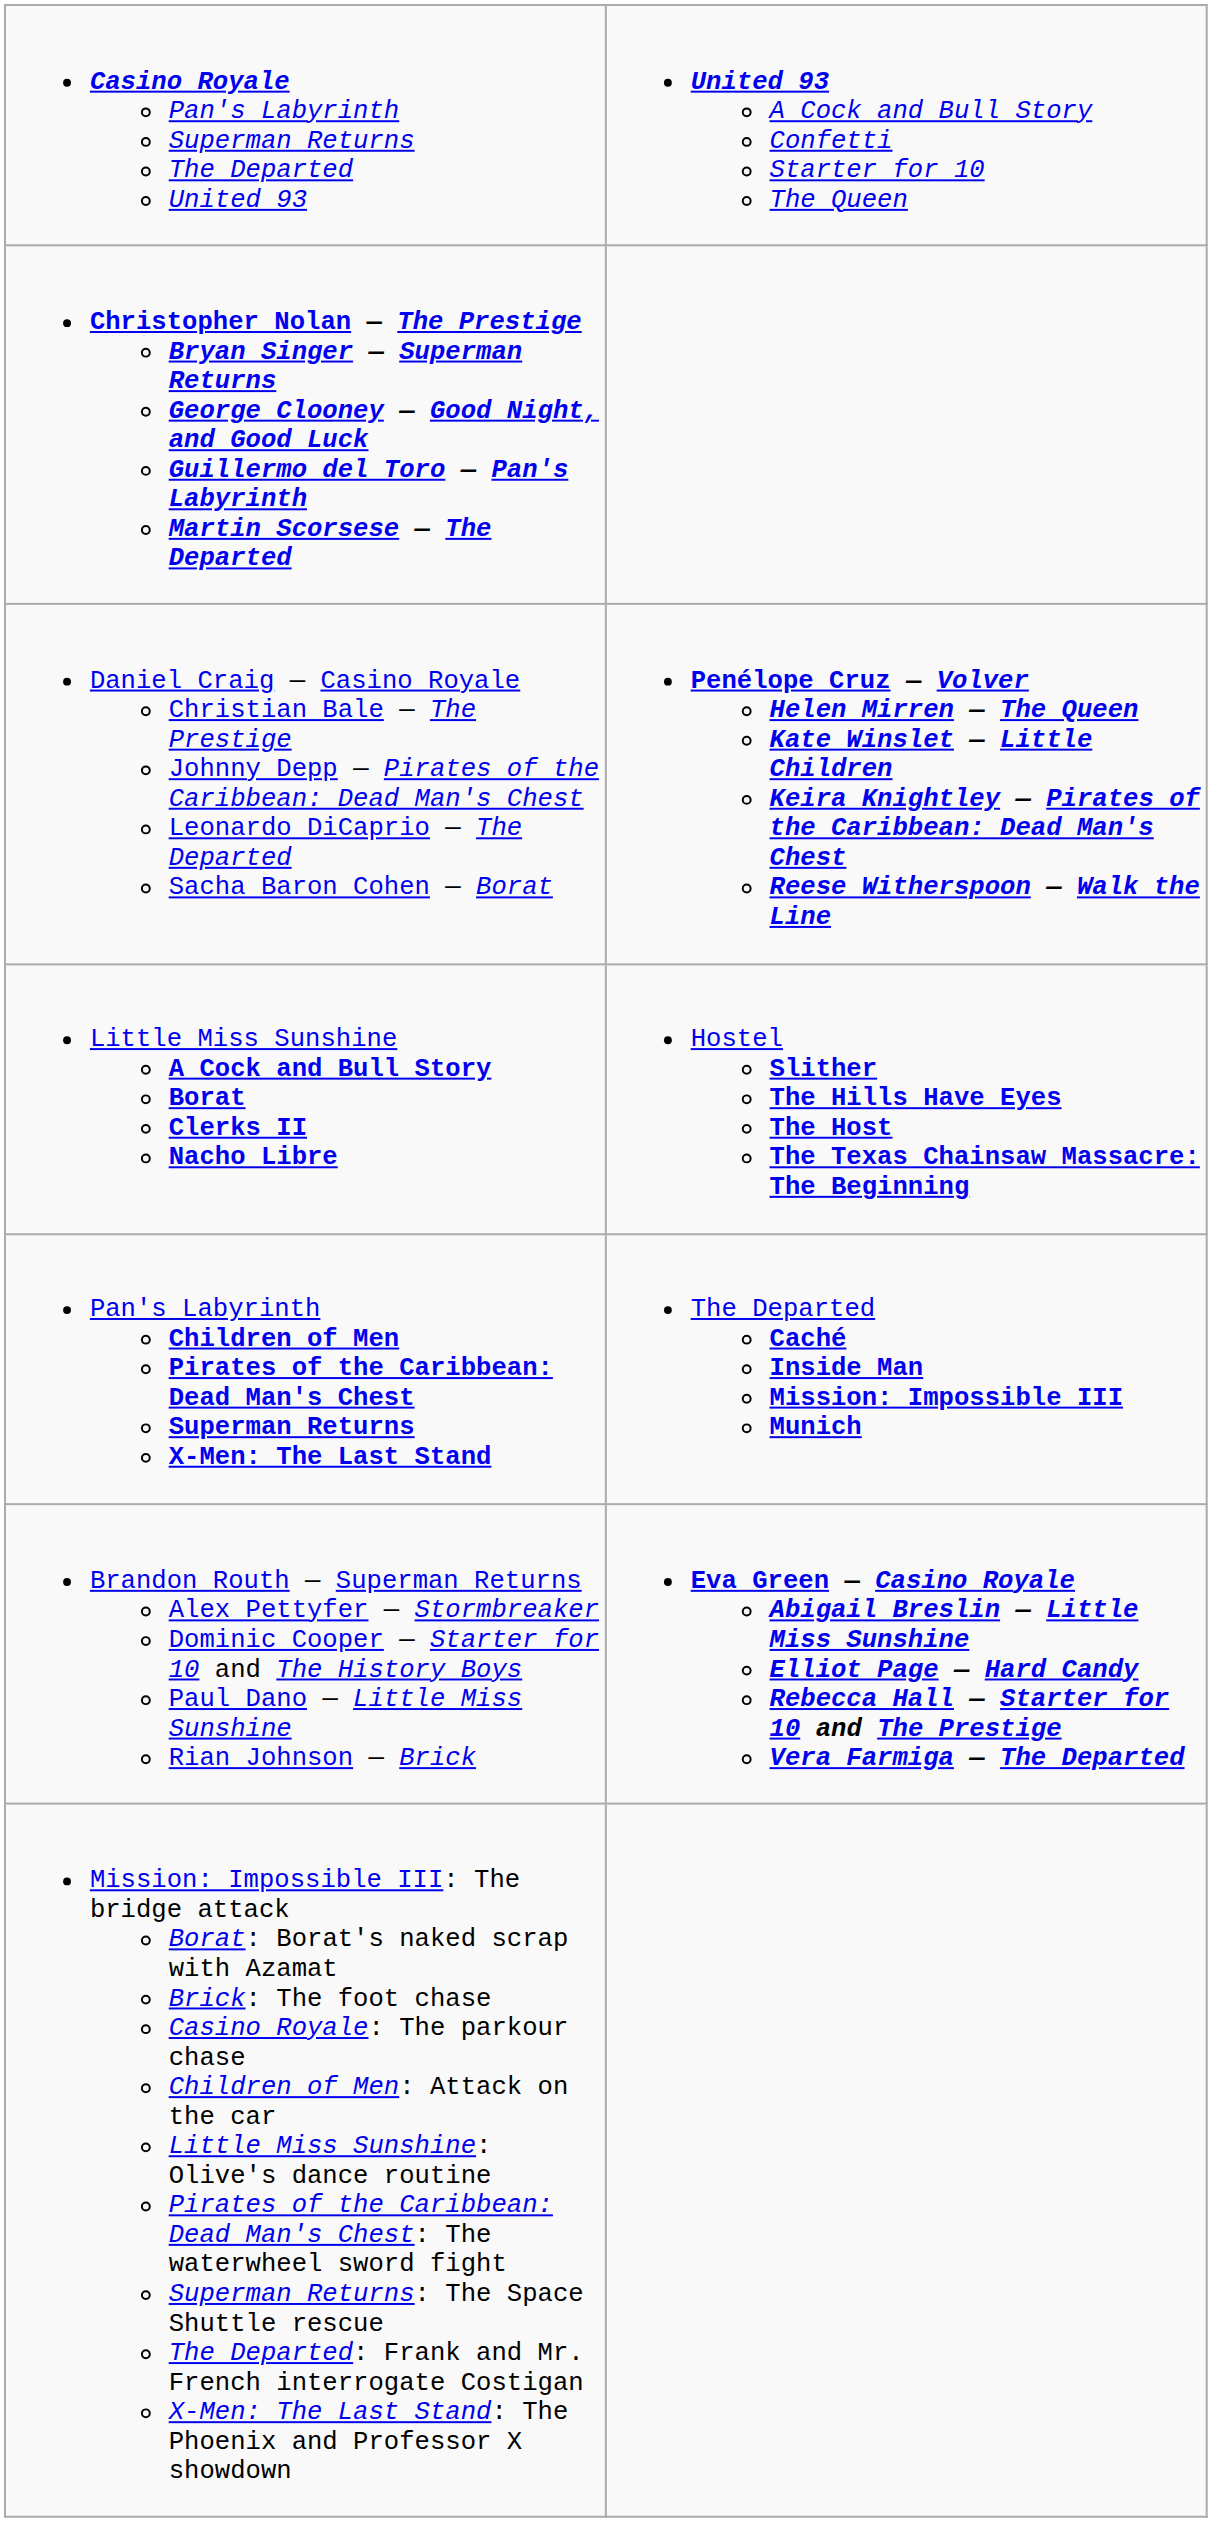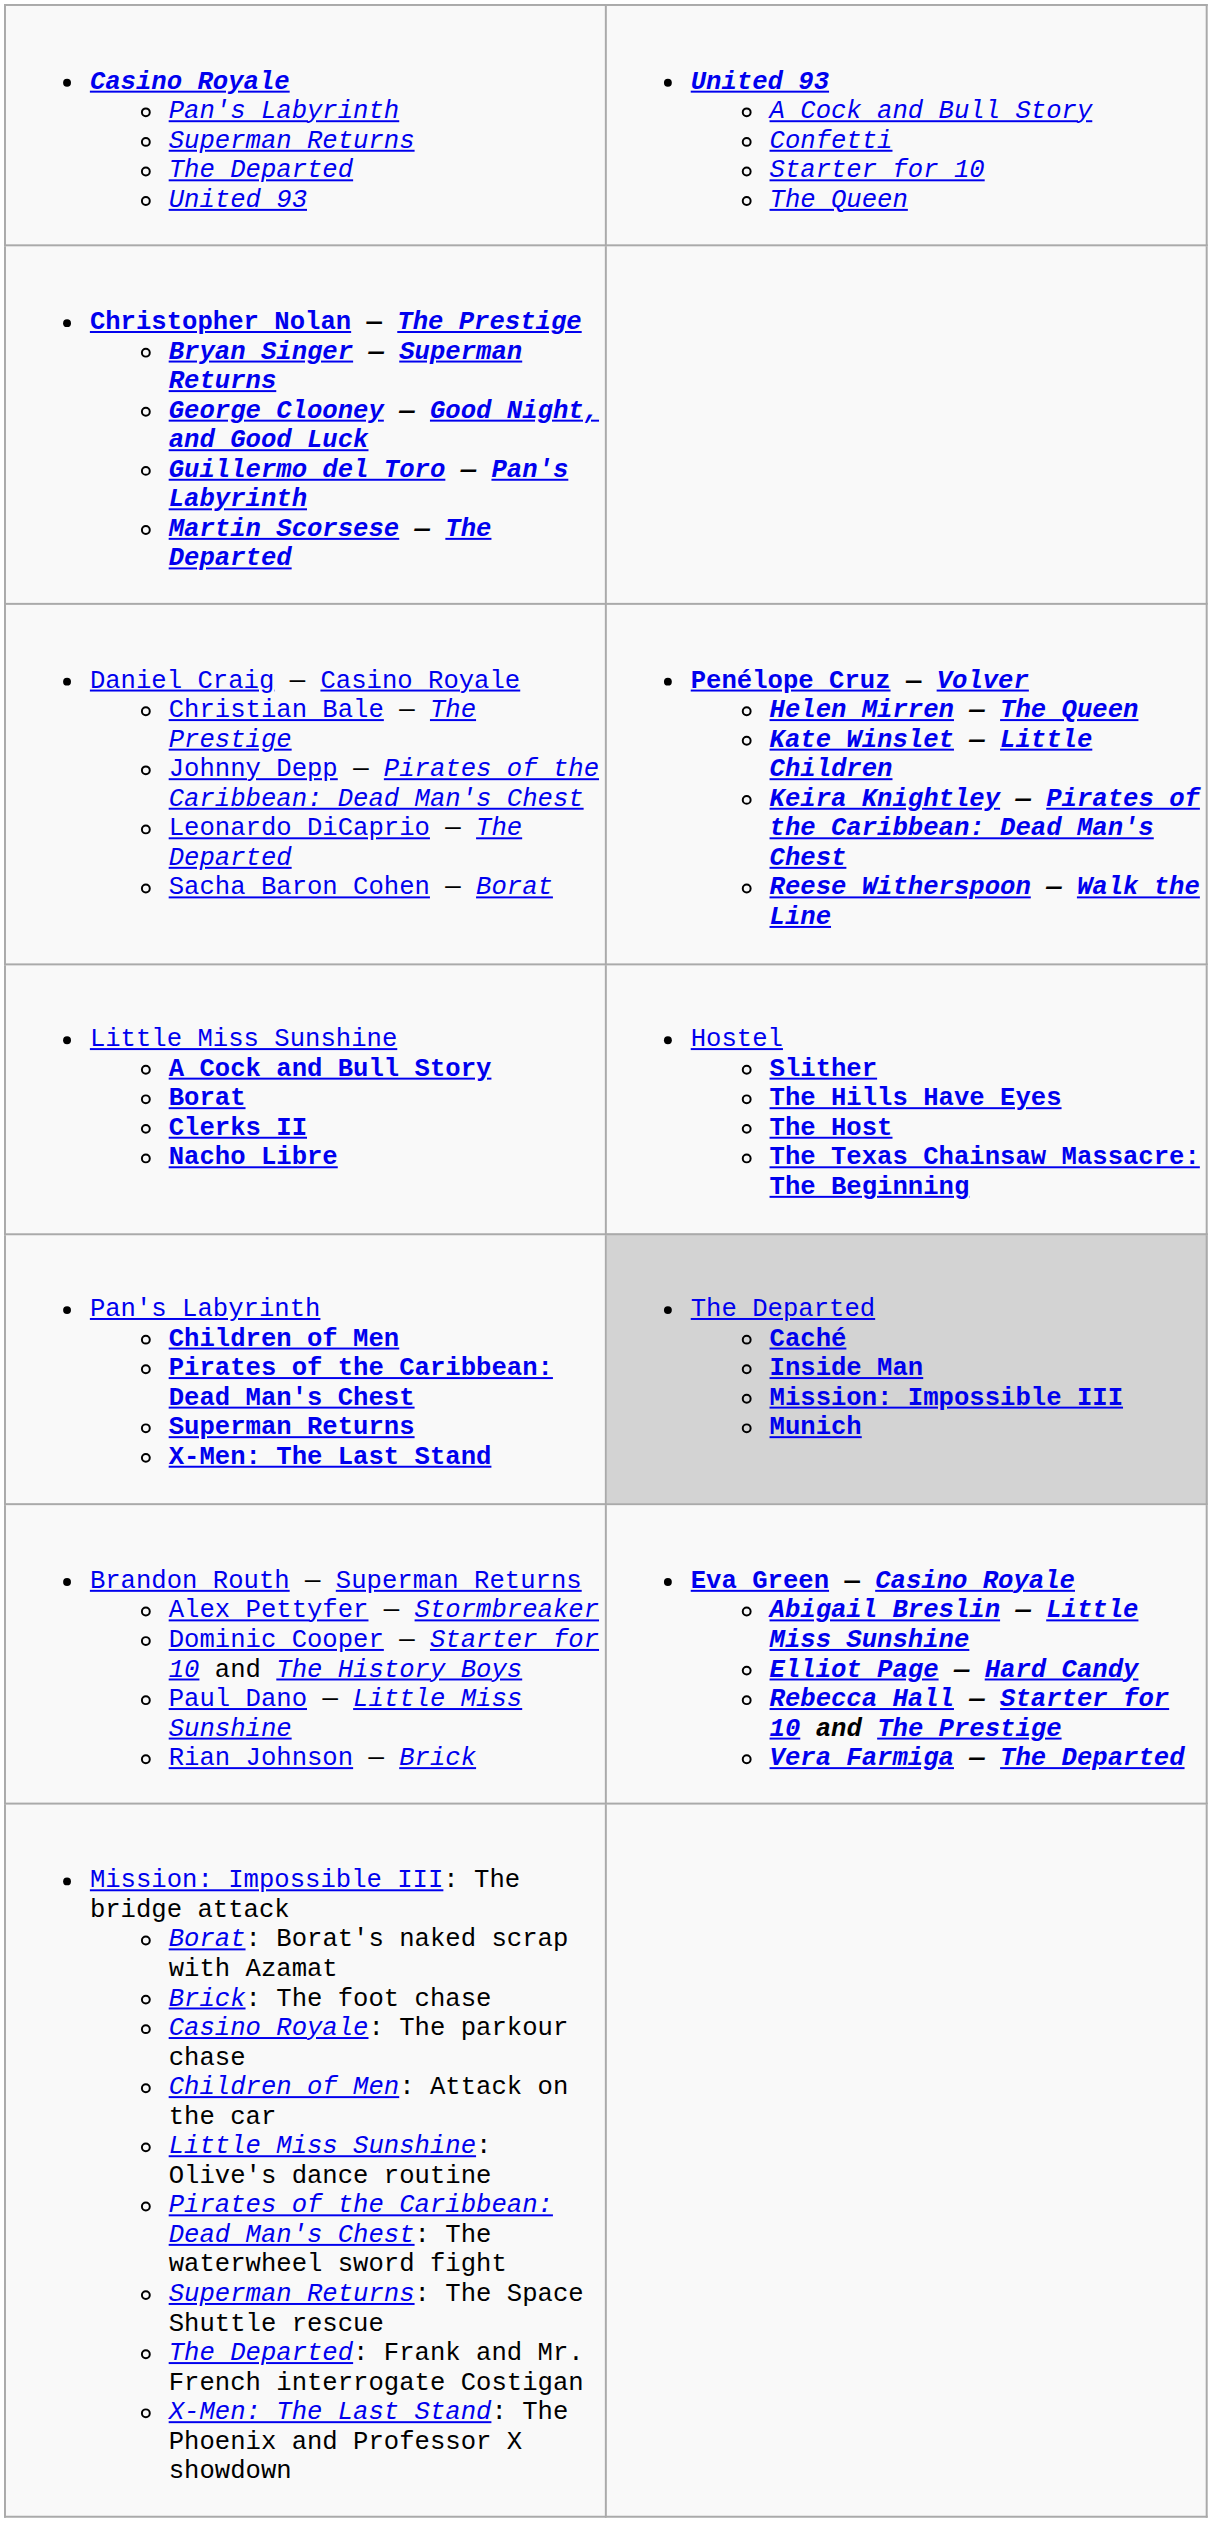row 5 | column 2: no background -> lightgrey background
